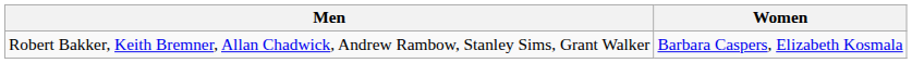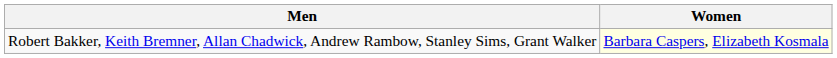row 2 | Women: no background -> lightyellow background
